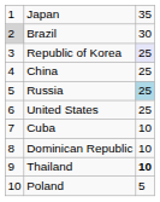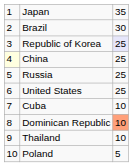Brazil | column 1: lightgrey background -> no background
China | column 1: no background -> lightyellow background
Russia | column 3: lightblue background -> no background
Dominican Republic | column 3: no background -> lightsalmon background
Thailand | column 3: bold -> normal
